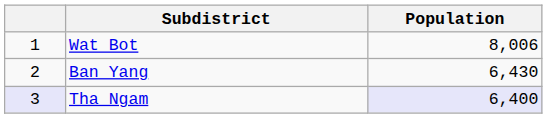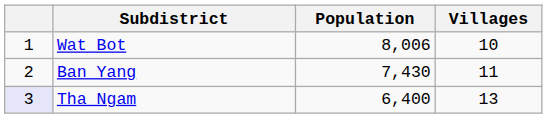+ column: Villages | 10 | 11 | 13
Ban Yang | Population: 6,430 -> 7,430
Tha Ngam | Population: lavender background -> no background
